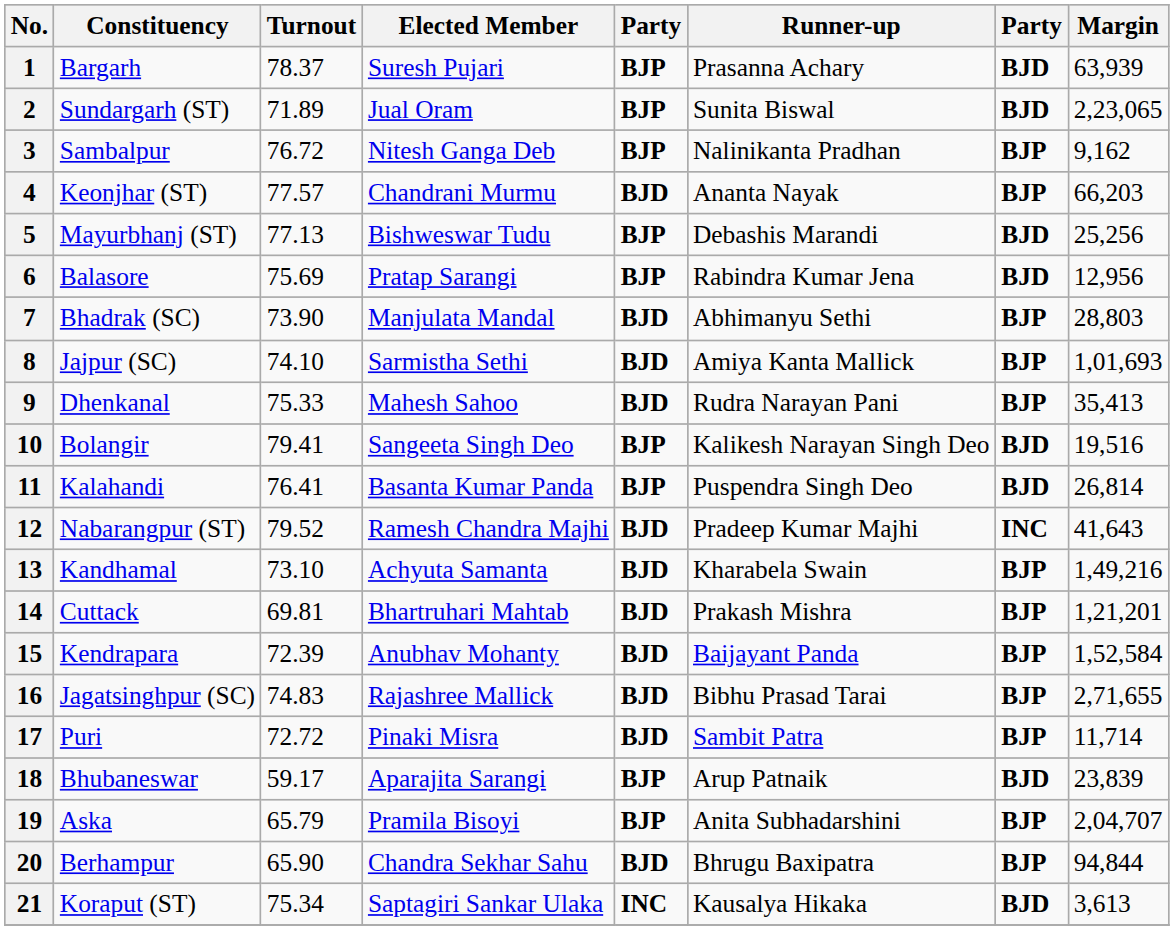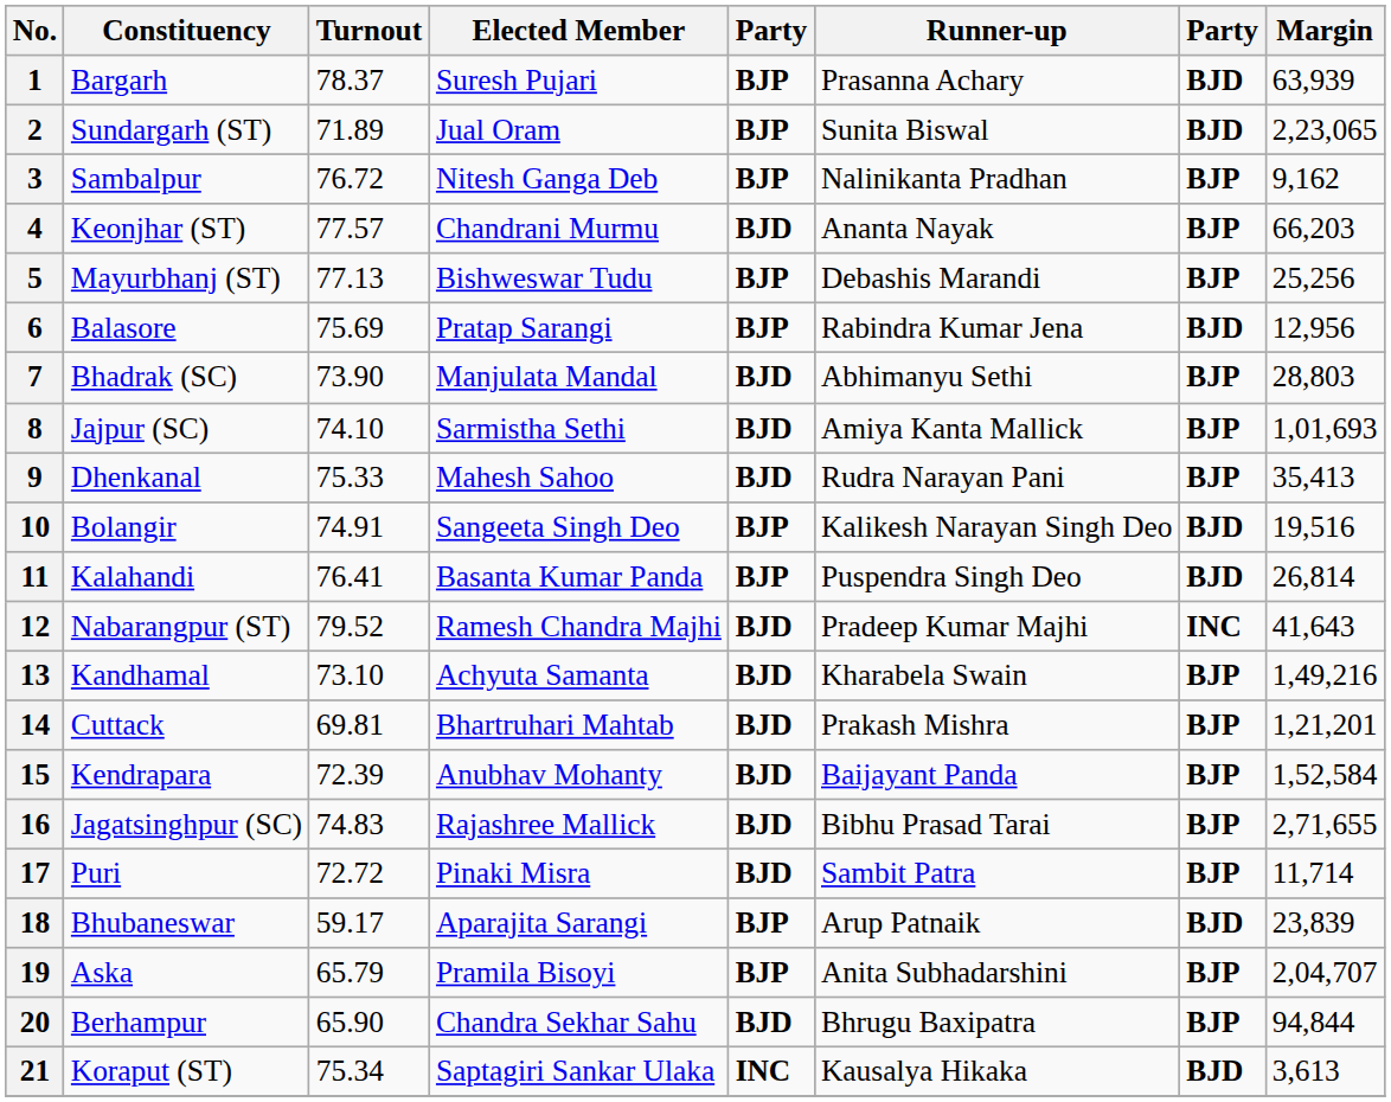5 | column 7: BJD -> BJP
10 | Turnout: 79.41 -> 74.91
